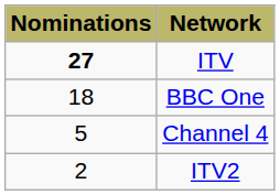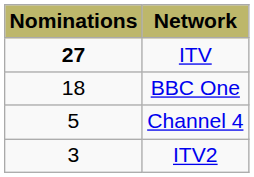ITV2 | Nominations: 2 -> 3
